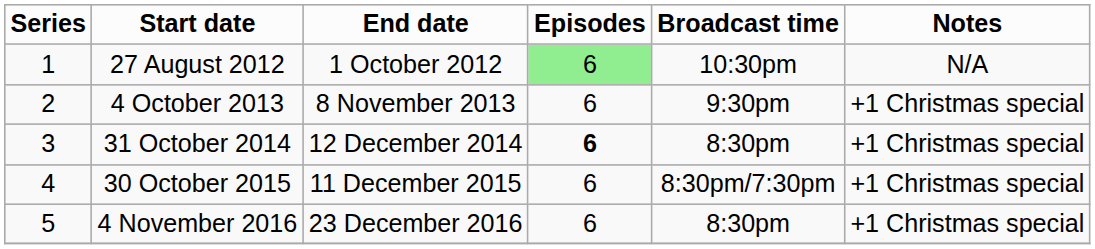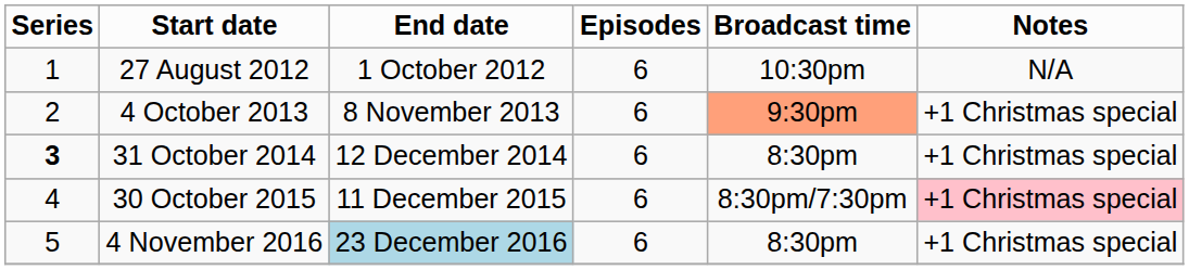27 August 2012 | Episodes: lightgreen background -> no background
4 October 2013 | Broadcast time: no background -> lightsalmon background
31 October 2014 | Series: normal -> bold
31 October 2014 | Episodes: bold -> normal
30 October 2015 | Notes: no background -> pink background
4 November 2016 | End date: no background -> lightblue background
